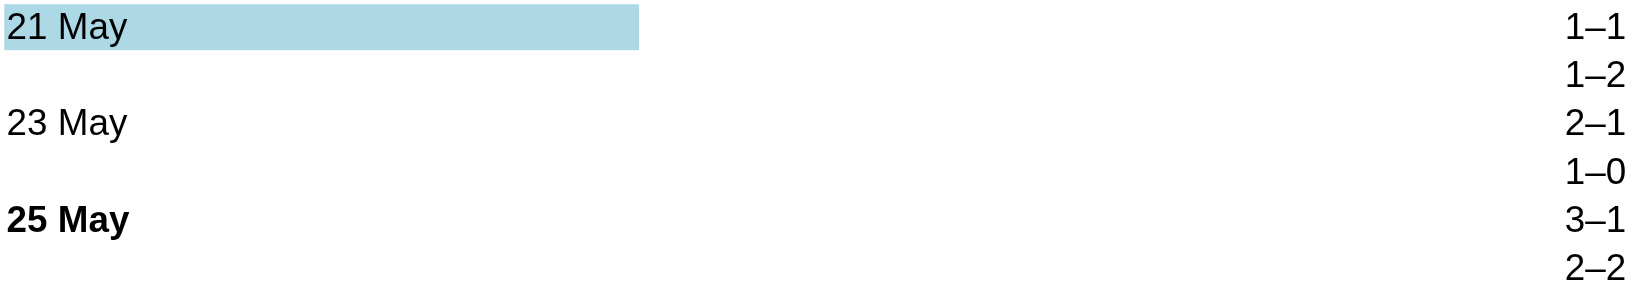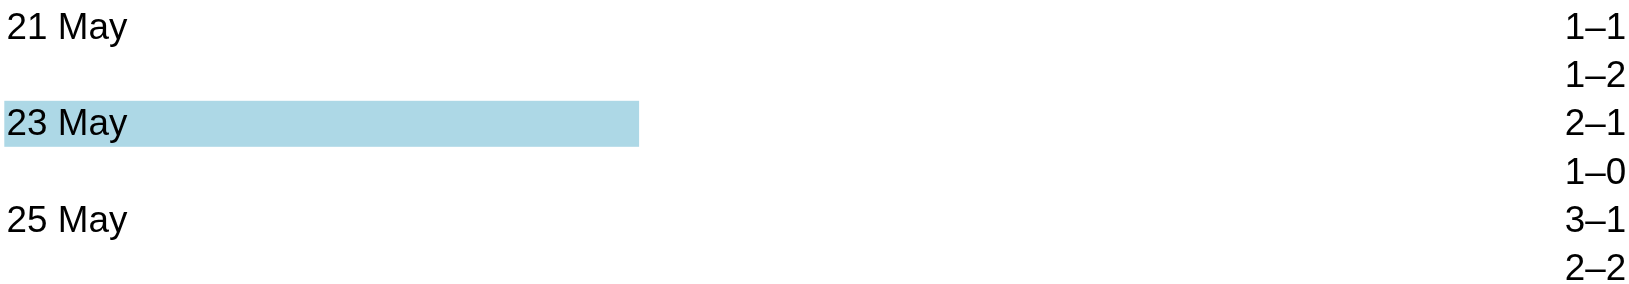1–1 | column 1: lightblue background -> no background
2–1 | column 1: no background -> lightblue background
3–1 | column 1: bold -> normal
